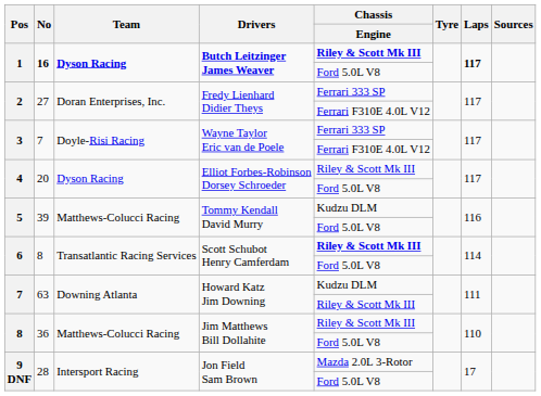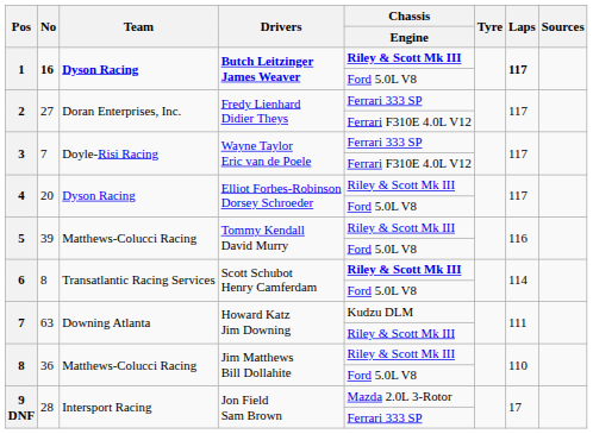row 11 | Chassis / Engine: Kudzu DLM -> Riley & Scott Mk III
row 20 | Chassis / Engine: Ford 5.0L V8 -> Ferrari 333 SP
